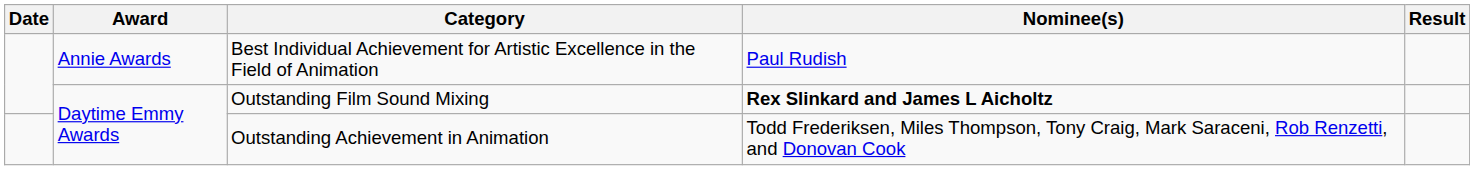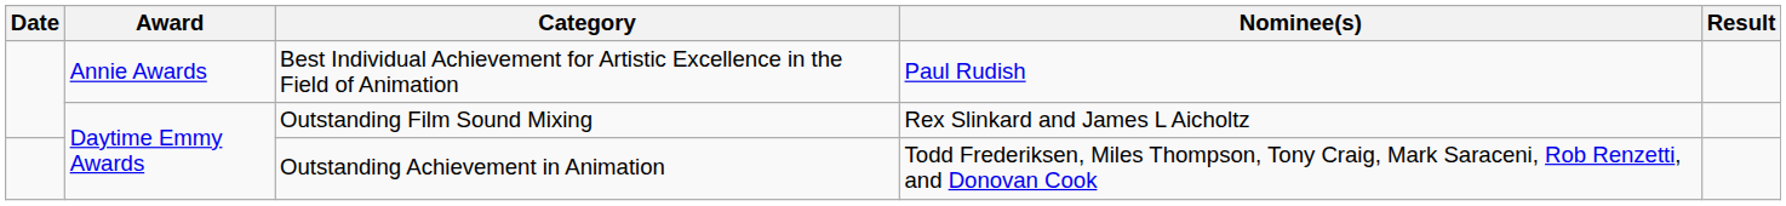Outstanding Film Sound Mixing | Nominee(s): bold -> normal
